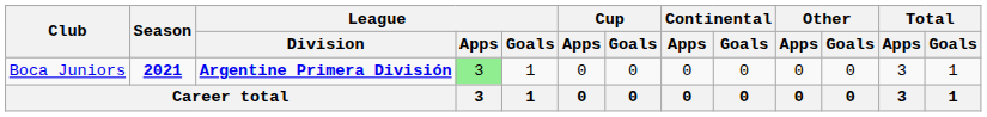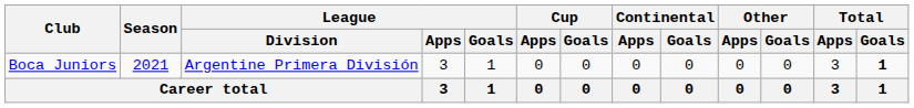Boca Juniors | Season: bold -> normal
Boca Juniors | League / Division: bold -> normal
Boca Juniors | League / Apps: lightgreen background -> no background
Boca Juniors | Total / Goals: normal -> bold
